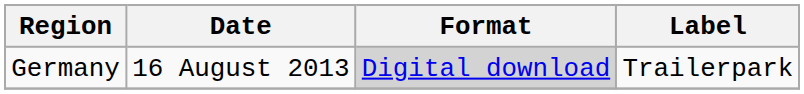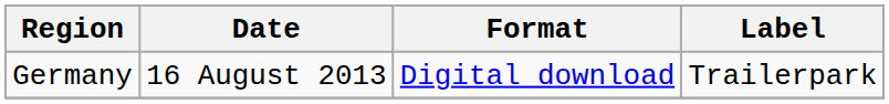Germany | Format: lightgrey background -> no background
